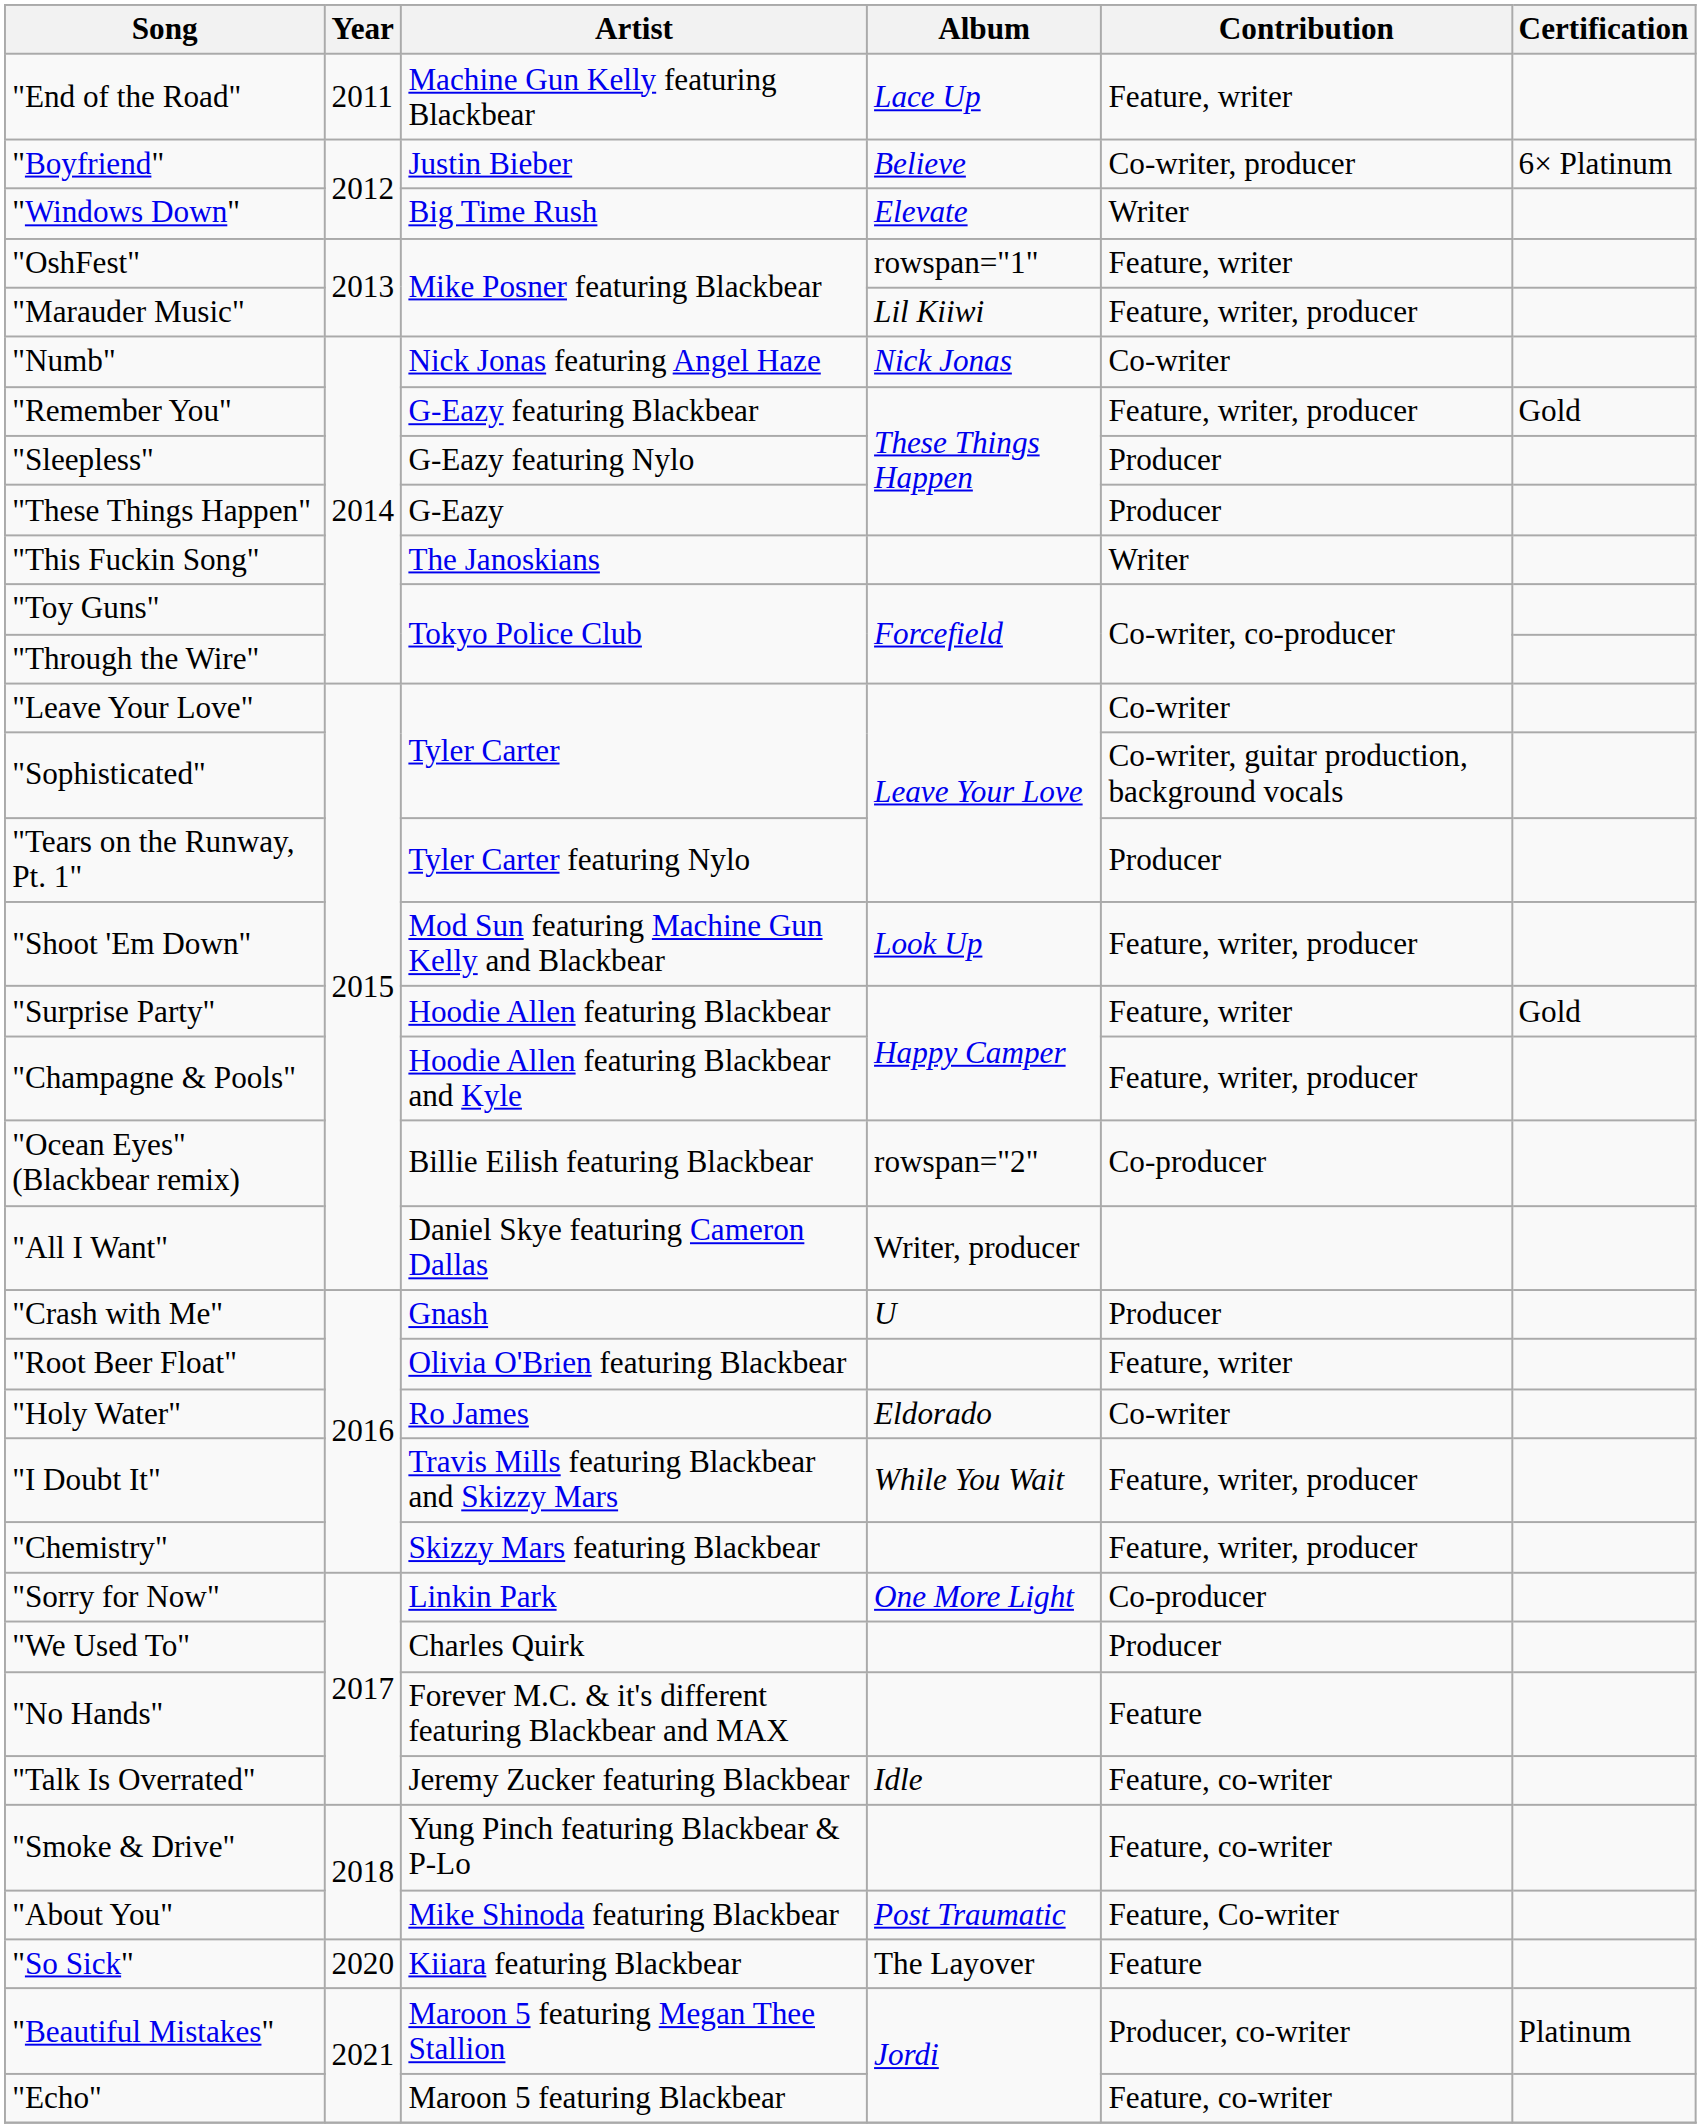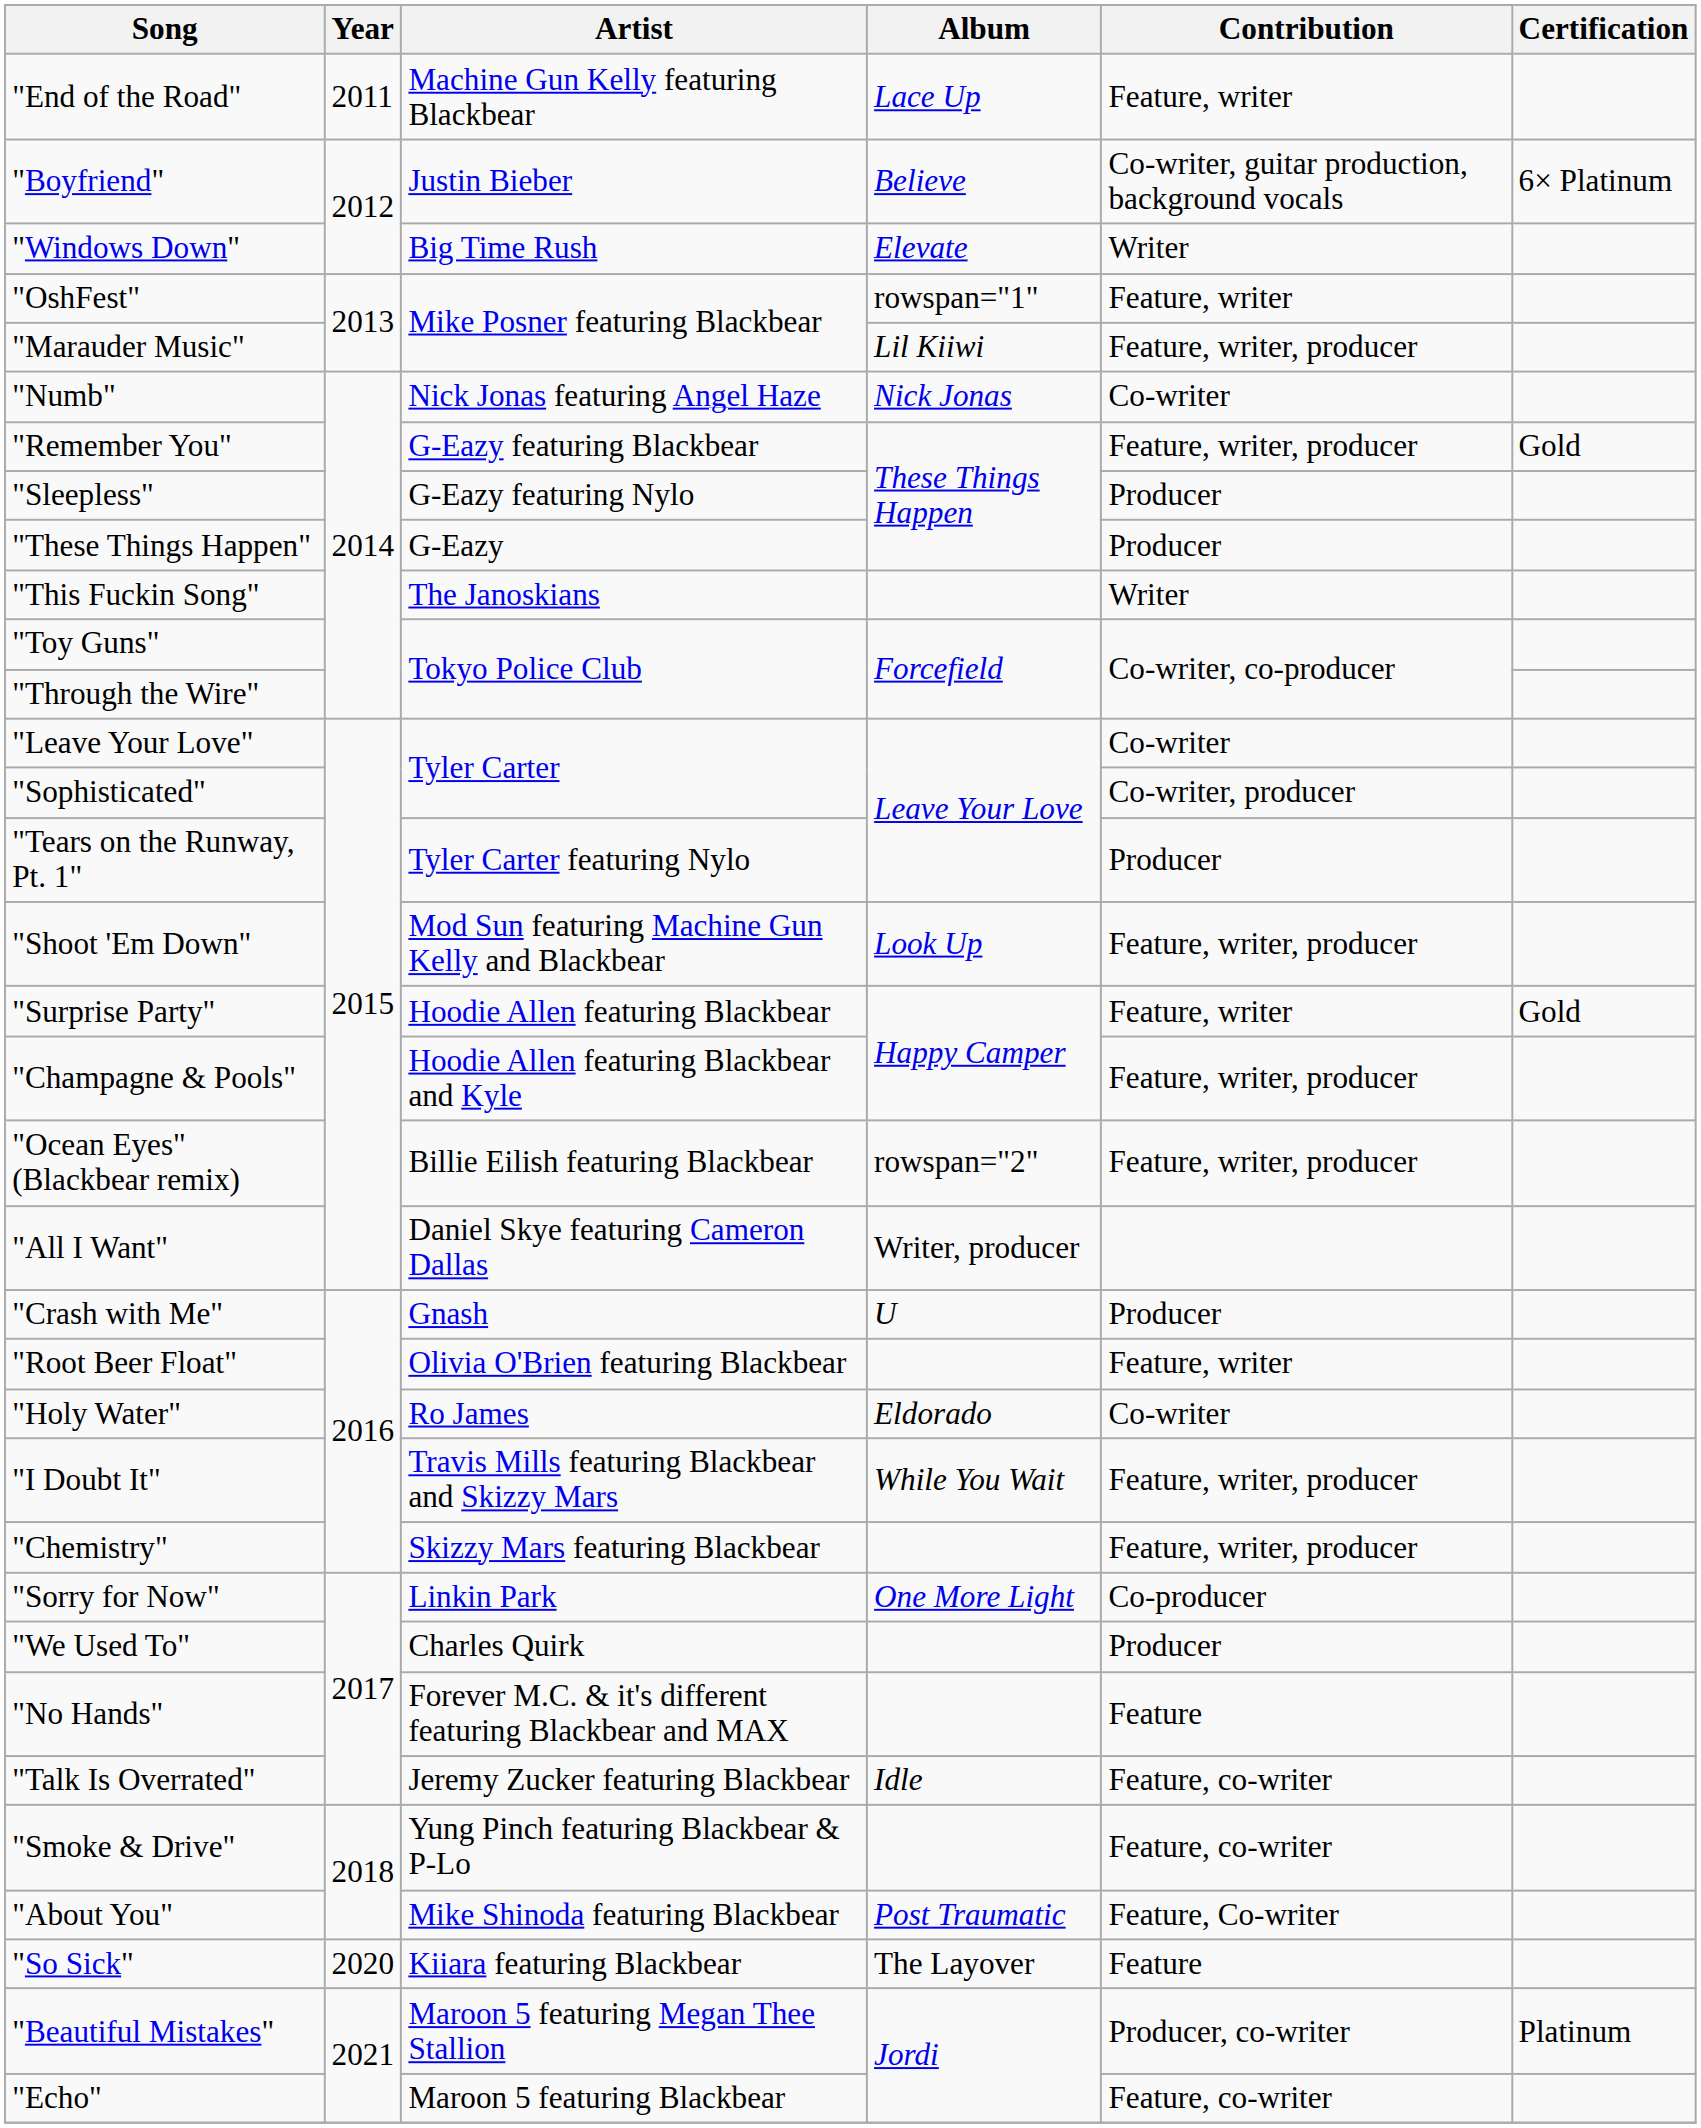"Boyfriend" | Contribution: Co-writer, producer -> Co-writer, guitar production, background vocals
"Sophisticated" | Contribution: Co-writer, guitar production, background vocals -> Co-writer, producer
"Ocean Eyes" (Blackbear remix) | Contribution: Co-producer -> Feature, writer, producer
